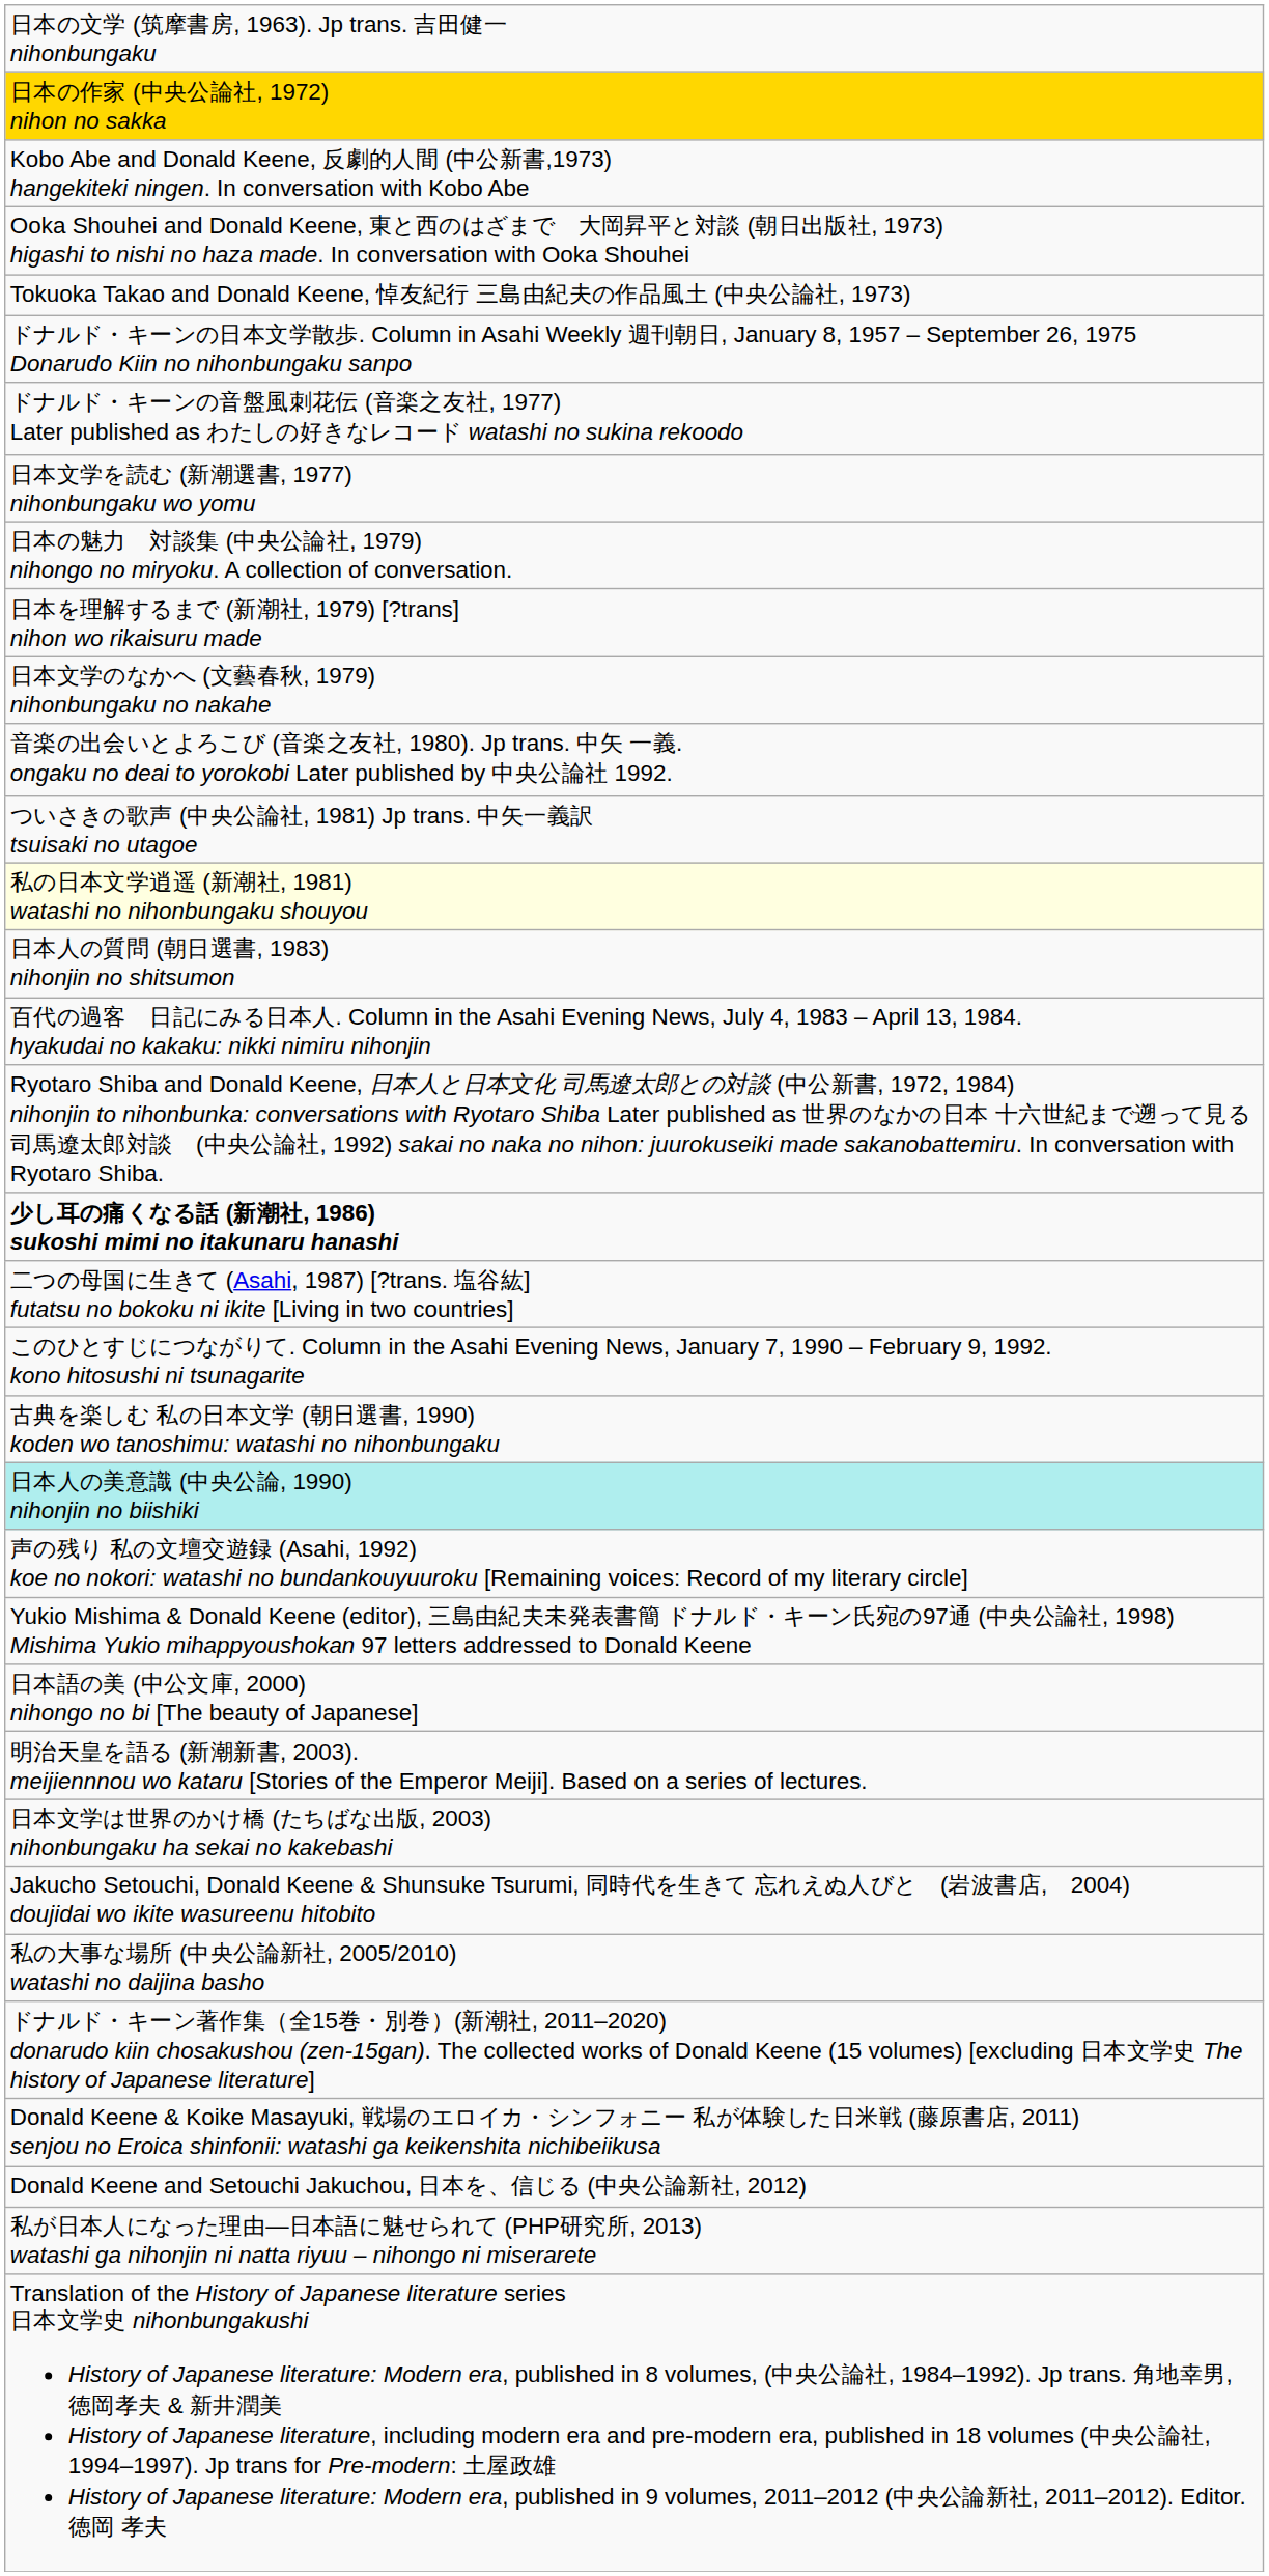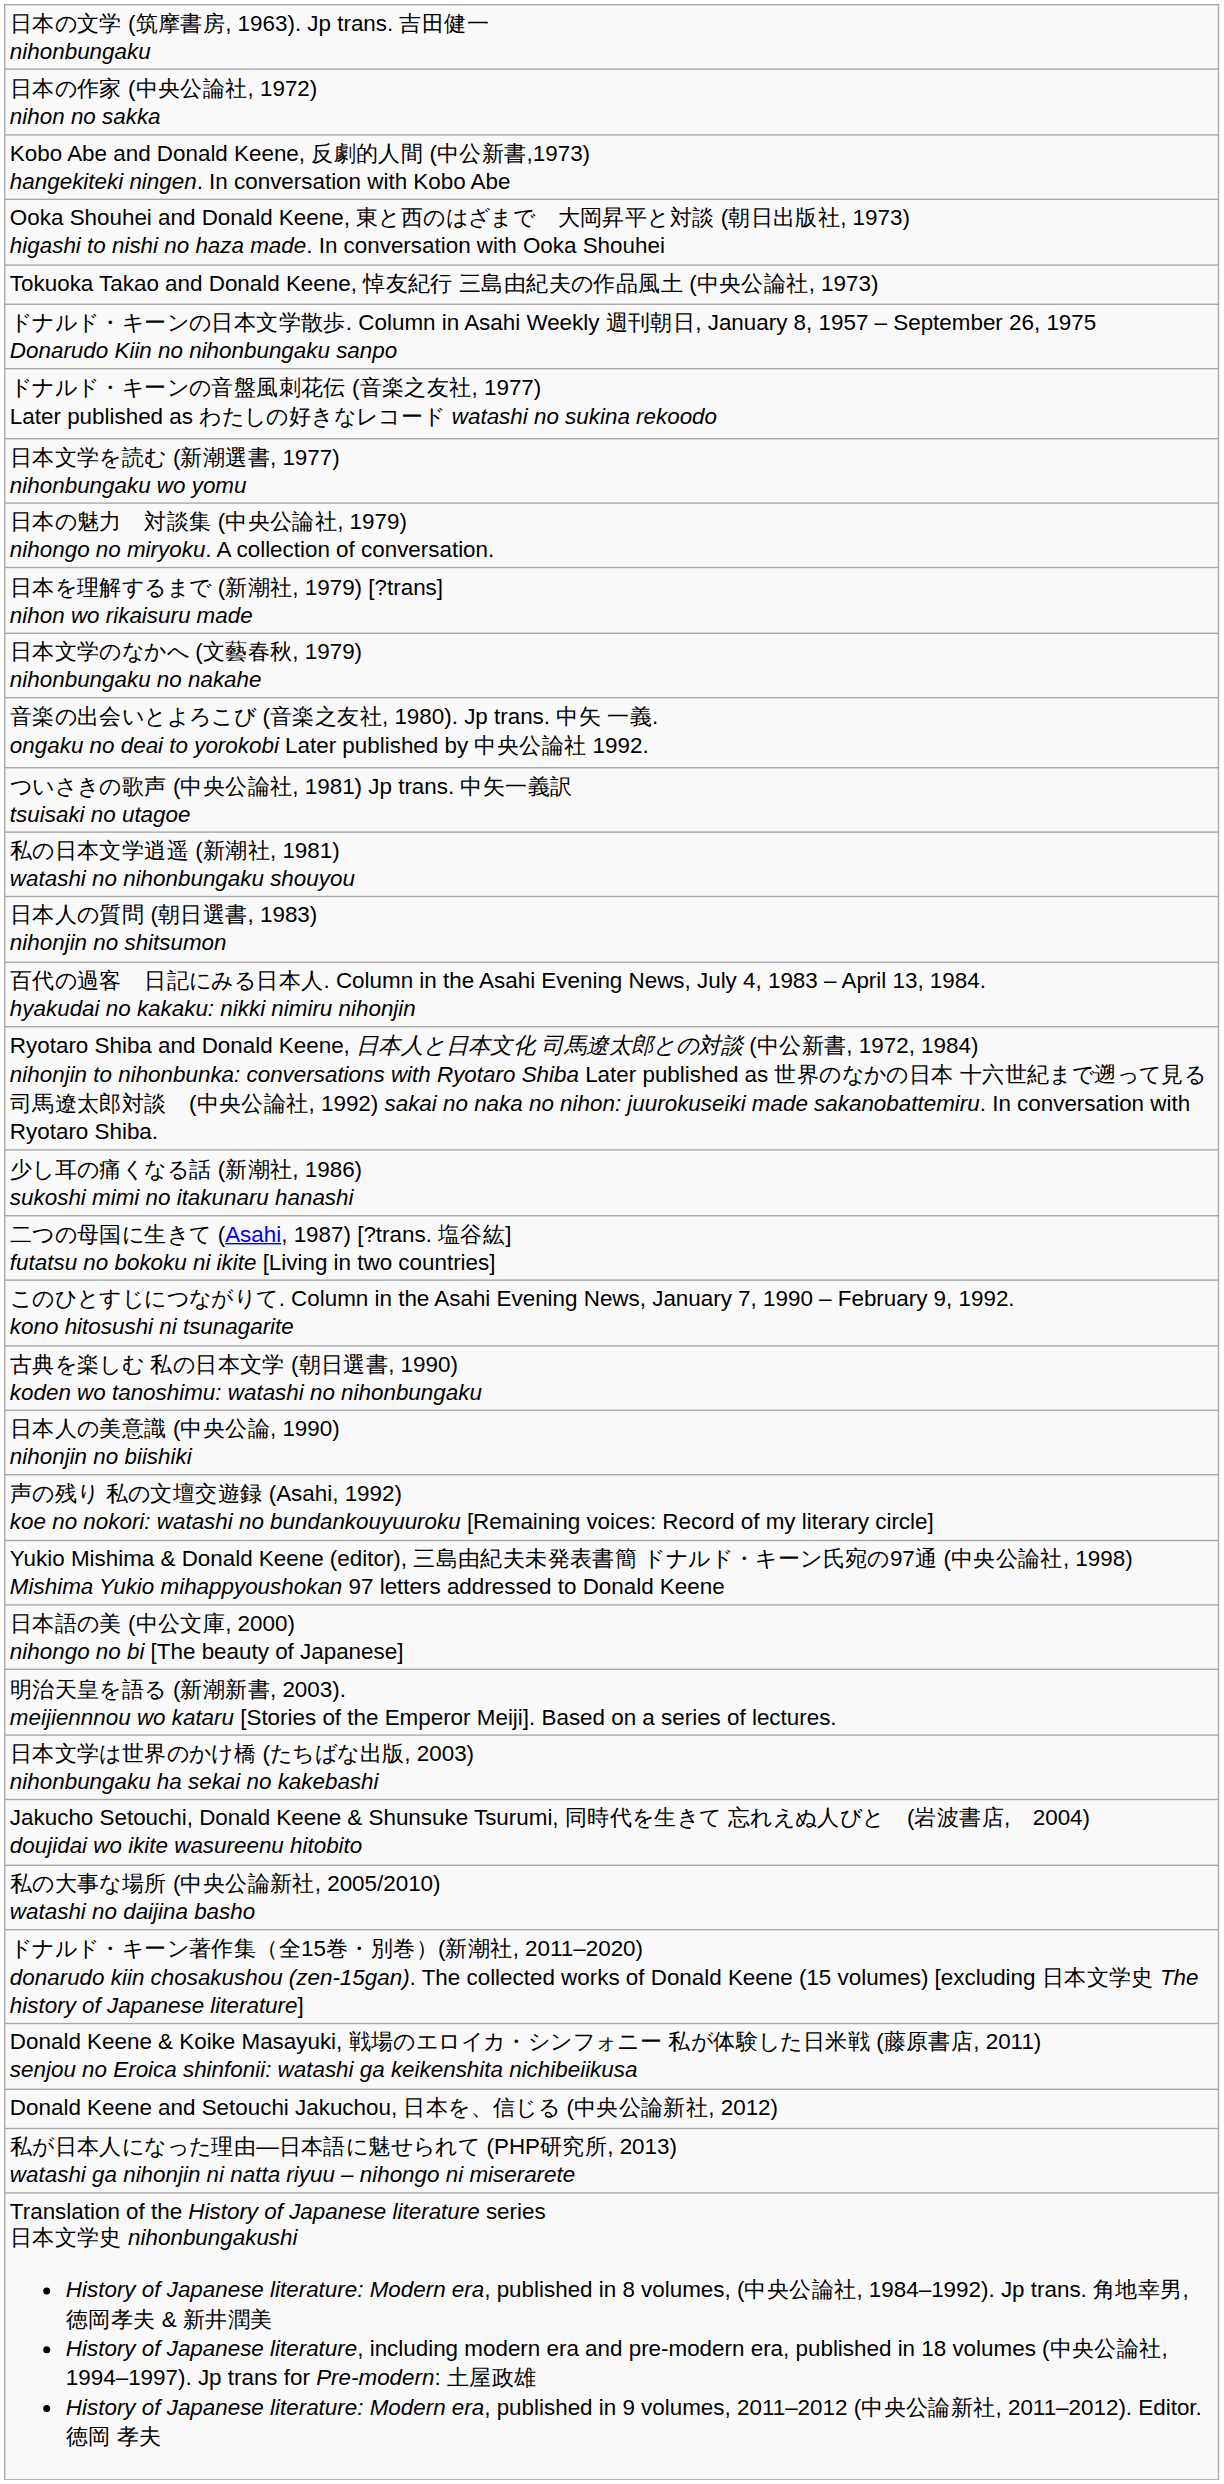row 2 | column 1: gold background -> no background
row 14 | column 1: lightyellow background -> no background
row 18 | column 1: bold -> normal
row 22 | column 1: paleturquoise background -> no background
